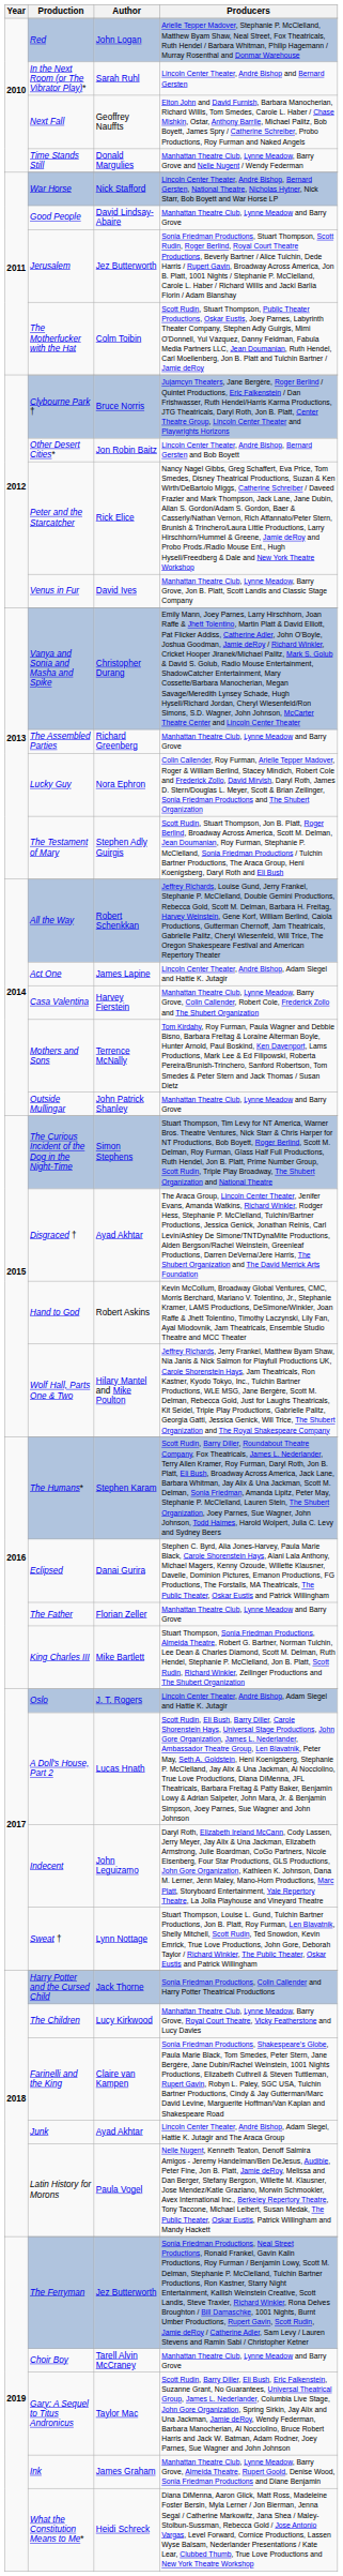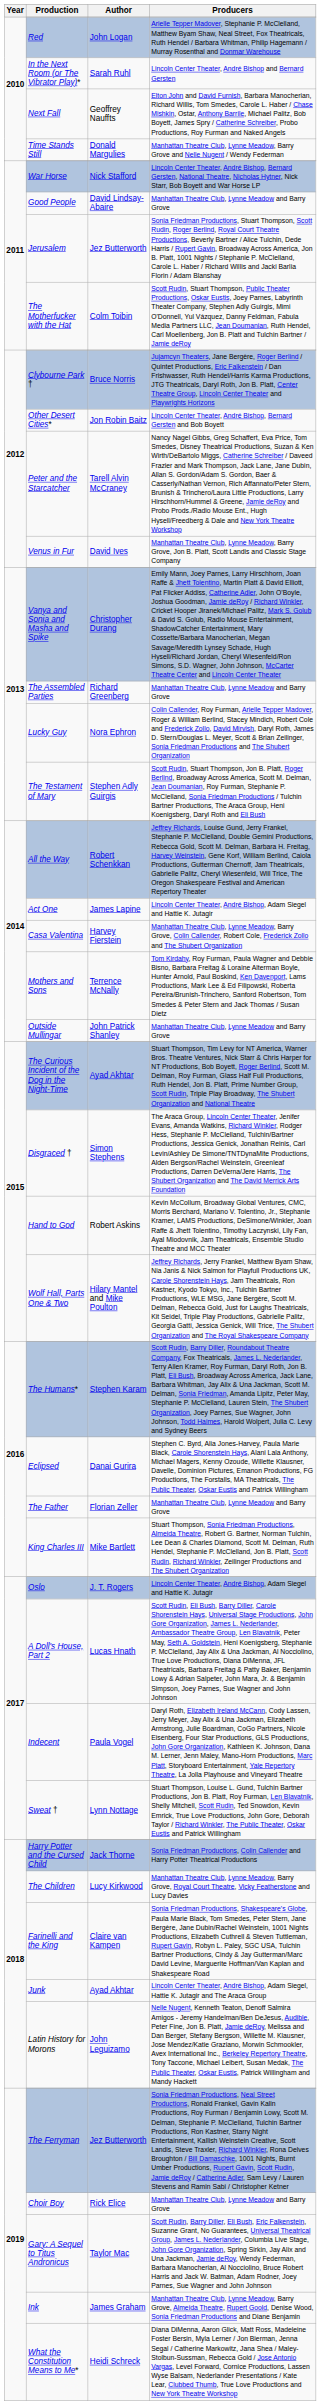Peter and the Starcatcher | Author: Rick Elice -> Tarell Alvin McCraney
The Curious Incident of the Dog in the Night-Time | Author: Simon Stephens -> Ayad Akhtar
Disgraced † | Author: Ayad Akhtar -> Simon Stephens
Indecent | Author: John Leguizamo -> Paula Vogel
Latin History for Morons | Author: Paula Vogel -> John Leguizamo
Choir Boy | Author: Tarell Alvin McCraney -> Rick Elice
